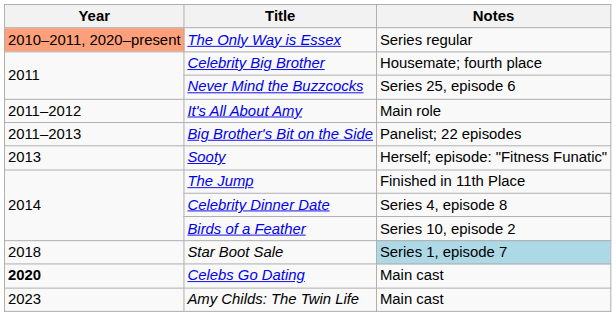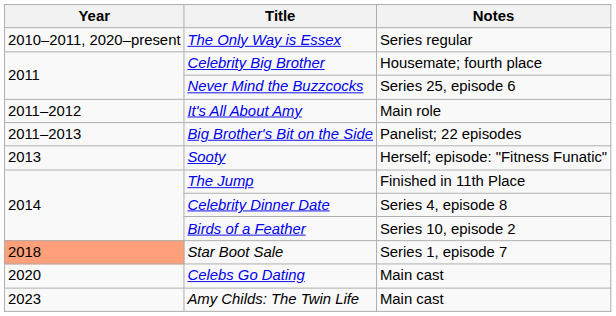The Only Way is Essex | Year: lightsalmon background -> no background
Star Boot Sale | Year: no background -> lightsalmon background
Star Boot Sale | Notes: lightblue background -> no background
Celebs Go Dating | Year: bold -> normal
